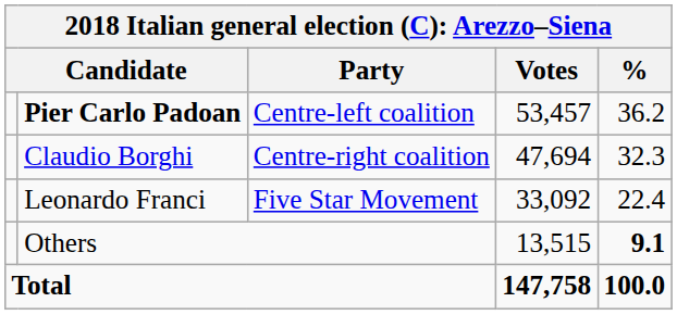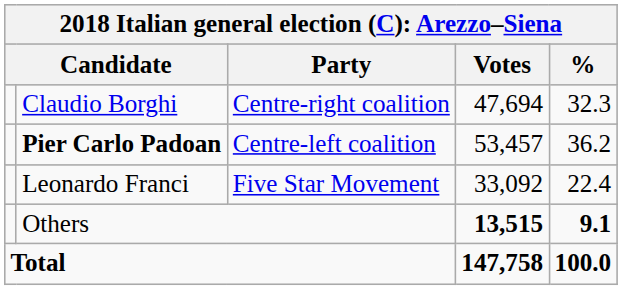rows swapped: Pier Carlo Padoan <-> Claudio Borghi
Others | Votes: normal -> bold
